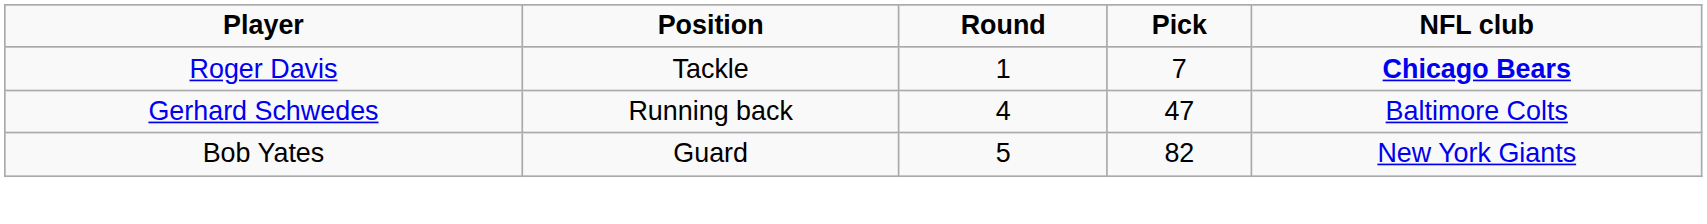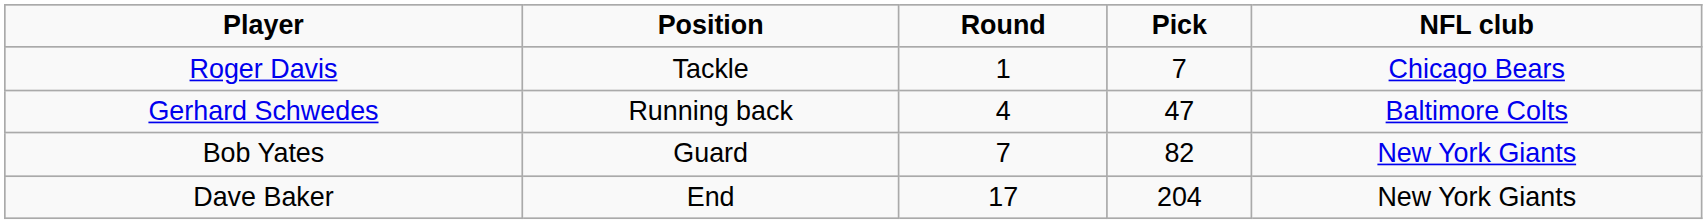Roger Davis | NFL club: bold -> normal
Bob Yates | Round: 5 -> 7
+ row: Dave Baker | End | 17 | 204 | New York Giants
